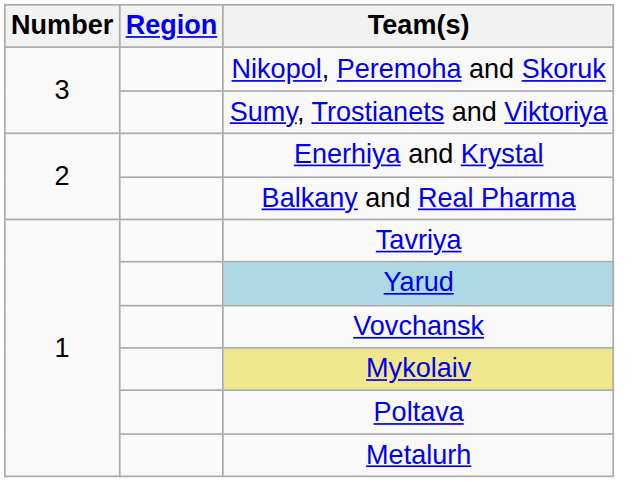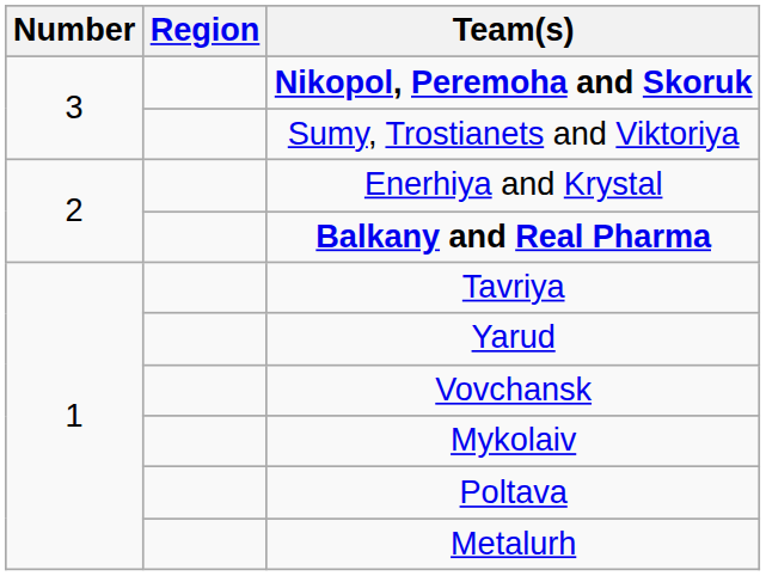Nikopol, Peremoha and Skoruk | Team(s): normal -> bold
Balkany and Real Pharma | Team(s): normal -> bold
Yarud | Team(s): lightblue background -> no background
Mykolaiv | Team(s): khaki background -> no background
